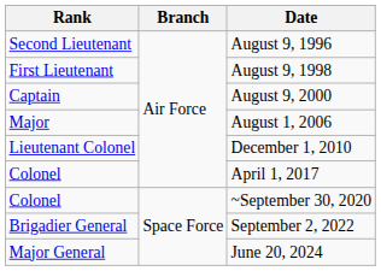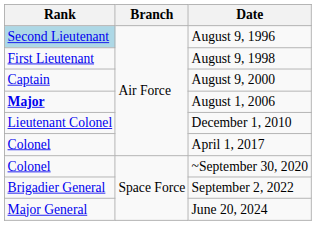August 9, 1996 | Rank: no background -> lightblue background
August 1, 2006 | Rank: normal -> bold
